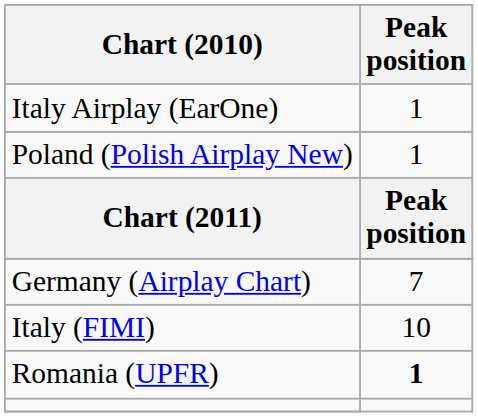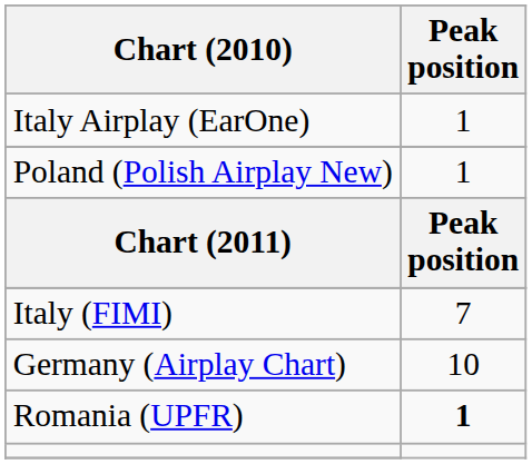row 5 | Chart (2010): Germany (Airplay Chart) -> Italy (FIMI)
row 6 | Chart (2010): Italy (FIMI) -> Germany (Airplay Chart)
